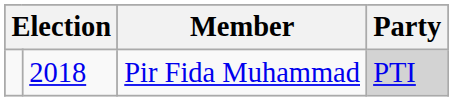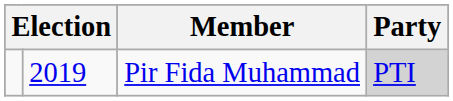Pir Fida Muhammad | column 2: 2018 -> 2019
